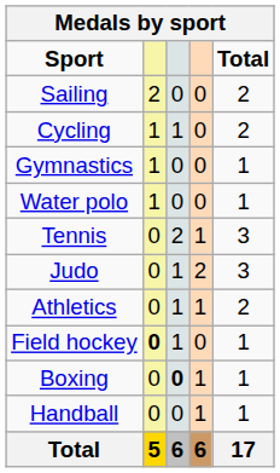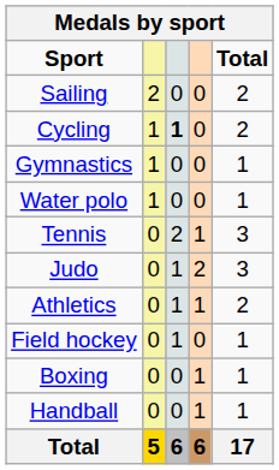Cycling | column 3: normal -> bold
Field hockey | column 2: bold -> normal
Boxing | column 3: bold -> normal
